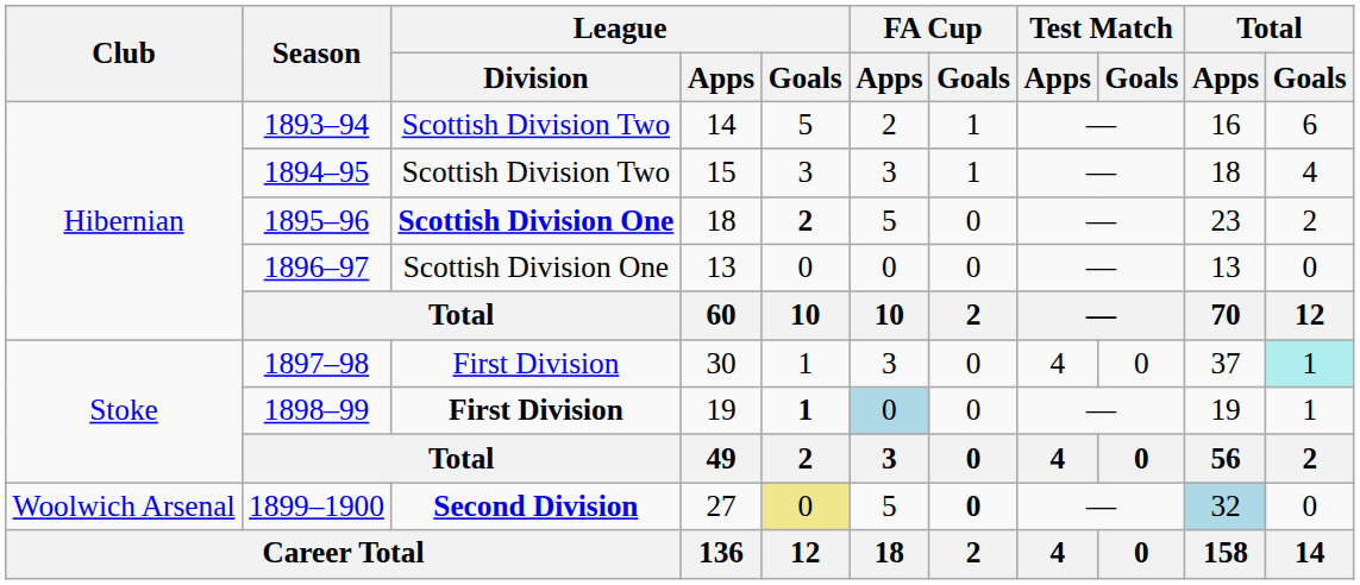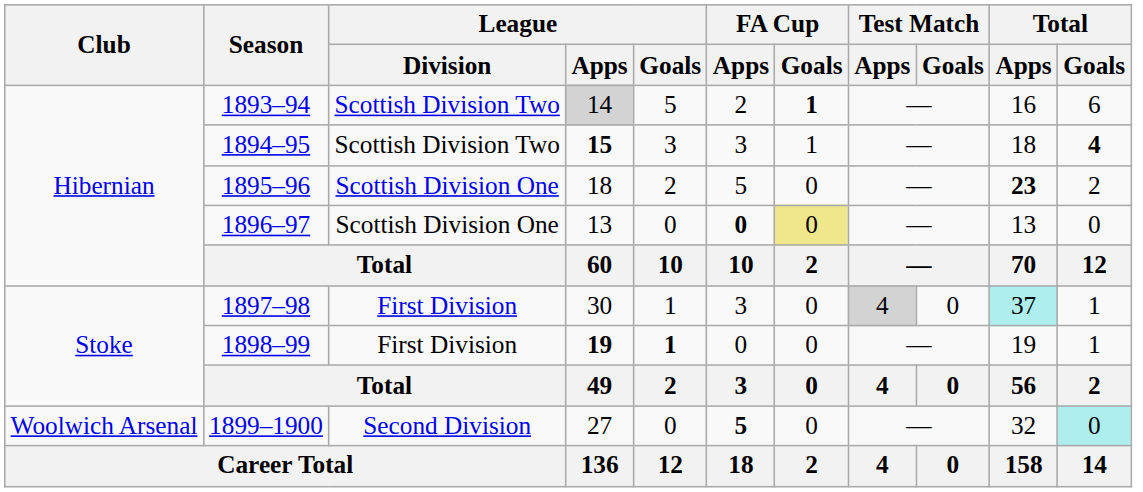1893–94 | League / Apps: no background -> lightgrey background
1893–94 | FA Cup / Goals: normal -> bold
1894–95 | League / Apps: normal -> bold
1894–95 | Total / Goals: normal -> bold
1895–96 | League / Division: bold -> normal
1895–96 | League / Goals: bold -> normal
1895–96 | Total / Apps: normal -> bold
1896–97 | FA Cup / Apps: normal -> bold
1896–97 | FA Cup / Goals: no background -> khaki background
1897–98 | Test Match / Apps: no background -> lightgrey background
1897–98 | Total / Apps: no background -> paleturquoise background
1897–98 | Total / Goals: paleturquoise background -> no background
1898–99 | League / Division: bold -> normal
1898–99 | League / Apps: normal -> bold
1898–99 | FA Cup / Apps: lightblue background -> no background
1899–1900 | League / Division: bold -> normal
1899–1900 | League / Goals: khaki background -> no background
1899–1900 | FA Cup / Apps: normal -> bold
1899–1900 | FA Cup / Goals: bold -> normal
1899–1900 | Total / Apps: lightblue background -> no background
1899–1900 | Total / Goals: no background -> paleturquoise background
